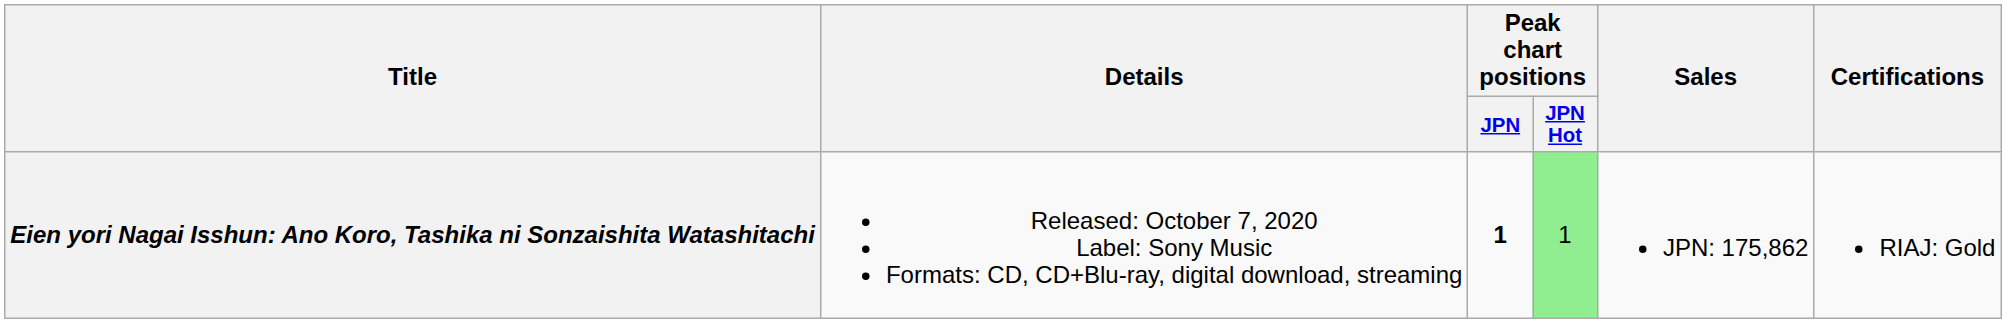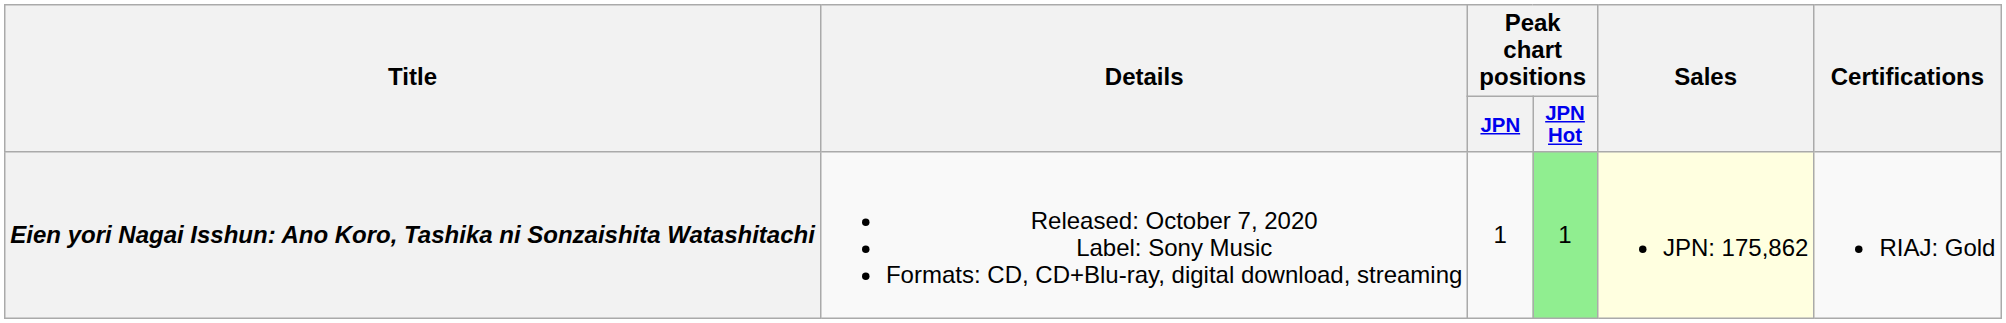row 3 | Peak chart positions / JPN: bold -> normal
row 3 | Sales: no background -> lightyellow background
